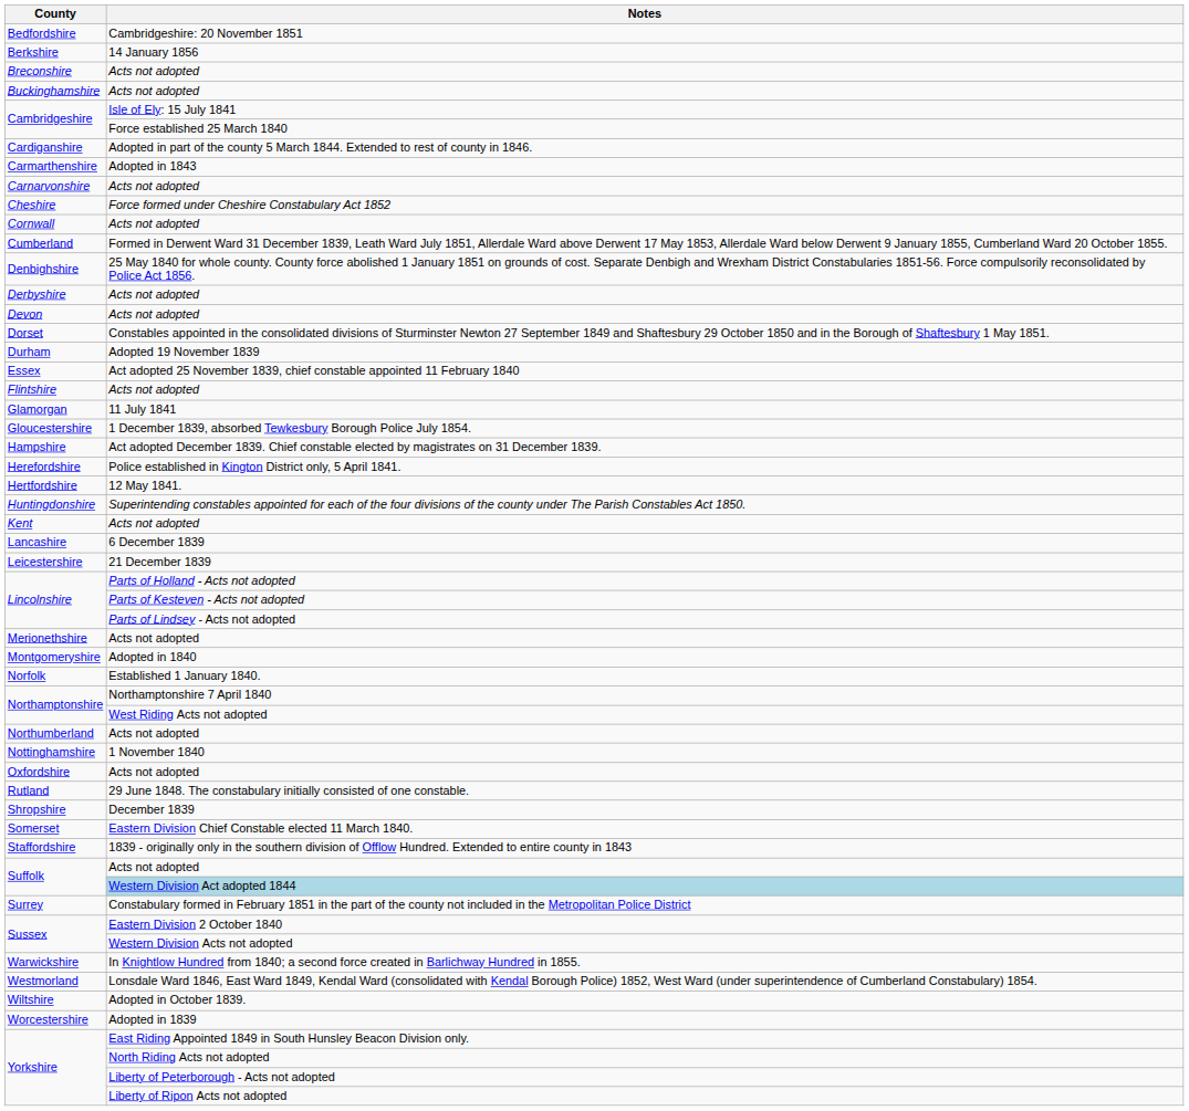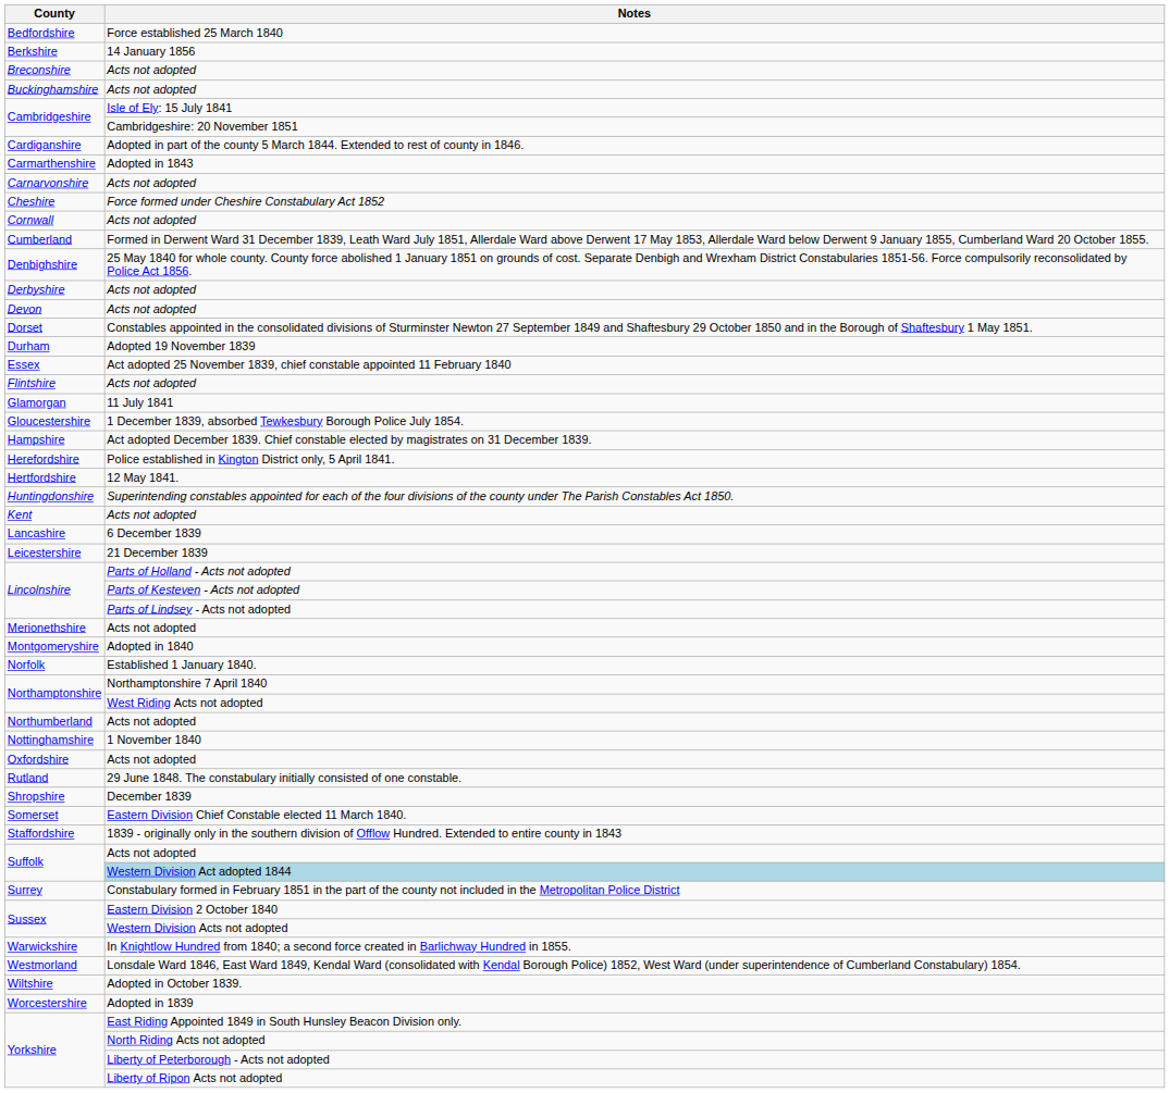row 2 | Notes: Cambridgeshire: 20 November 1851 -> Force established 25 March 1840
row 7 | Notes: Force established 25 March 1840 -> Cambridgeshire: 20 November 1851
